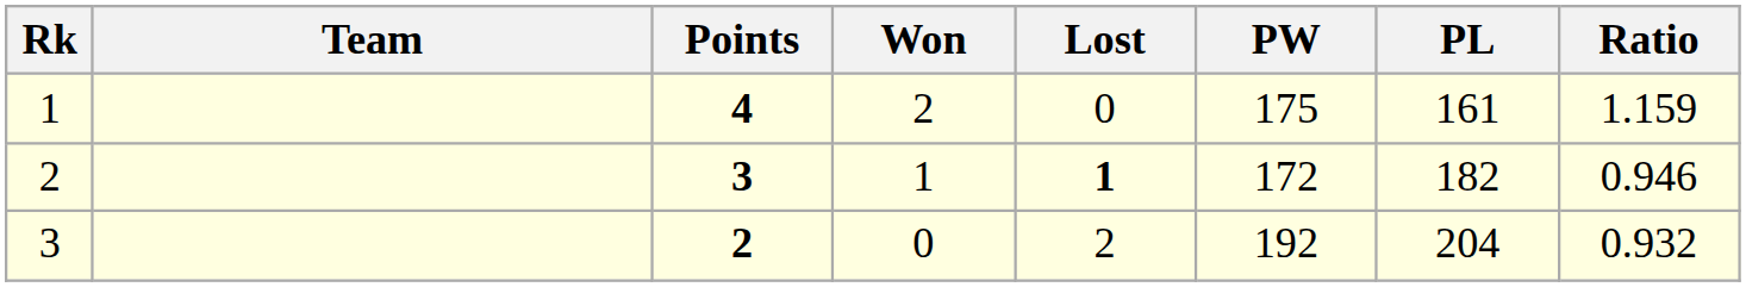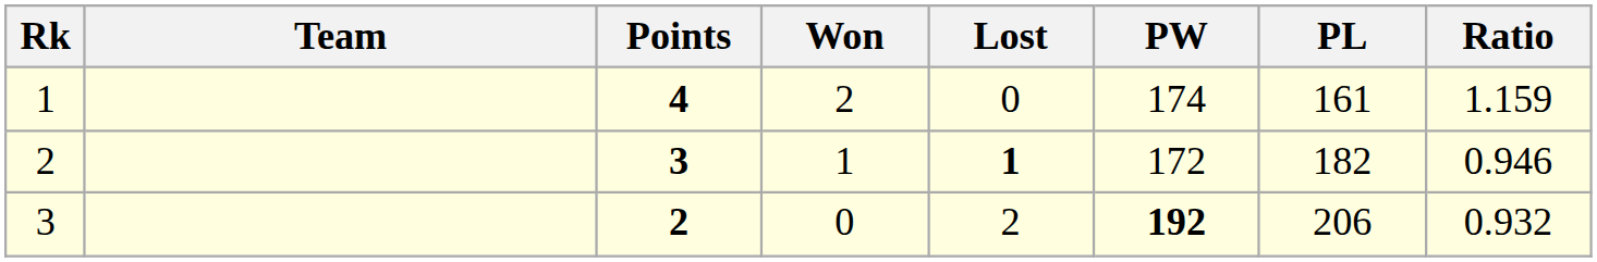row 2 | PW: 175 -> 174
row 4 | PW: normal -> bold
row 4 | PL: 204 -> 206
